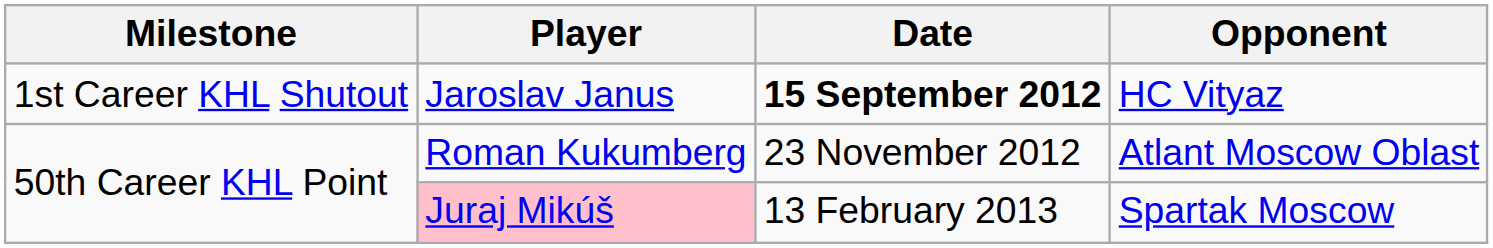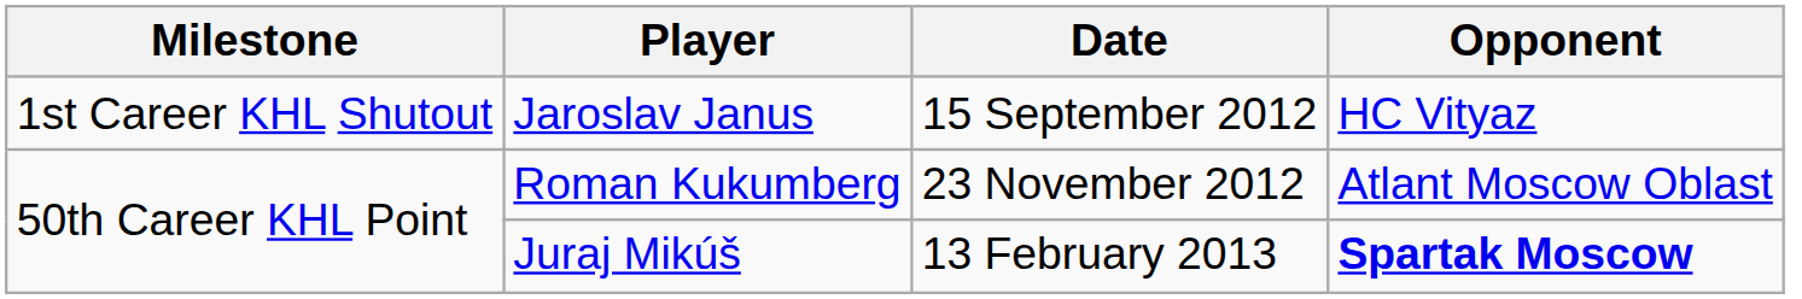row 2 | Date: bold -> normal
row 4 | Player: pink background -> no background
row 4 | Opponent: normal -> bold
